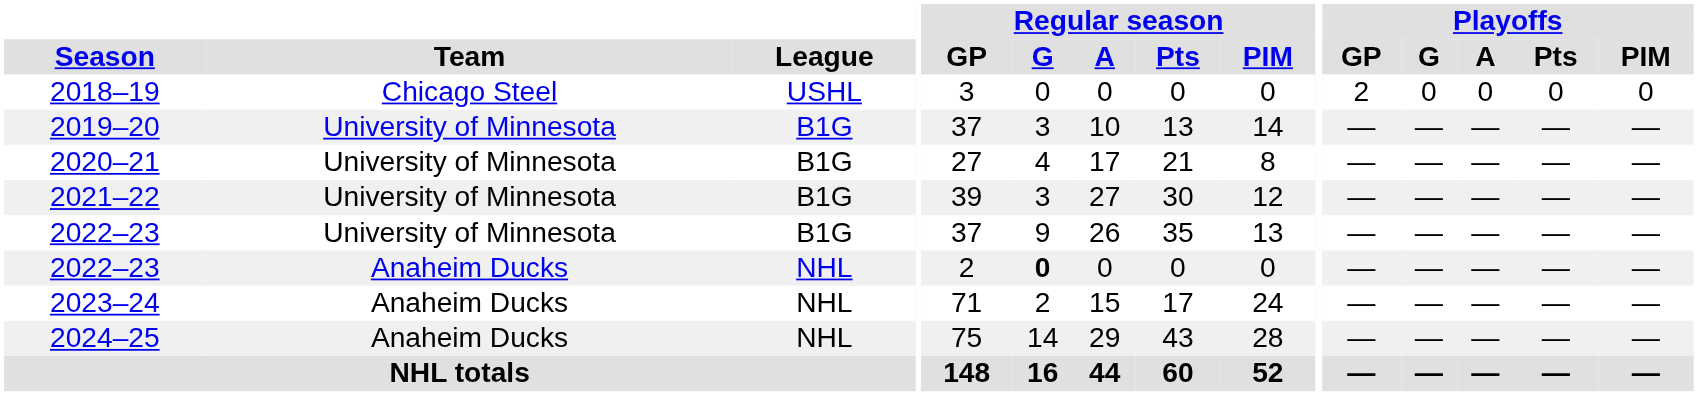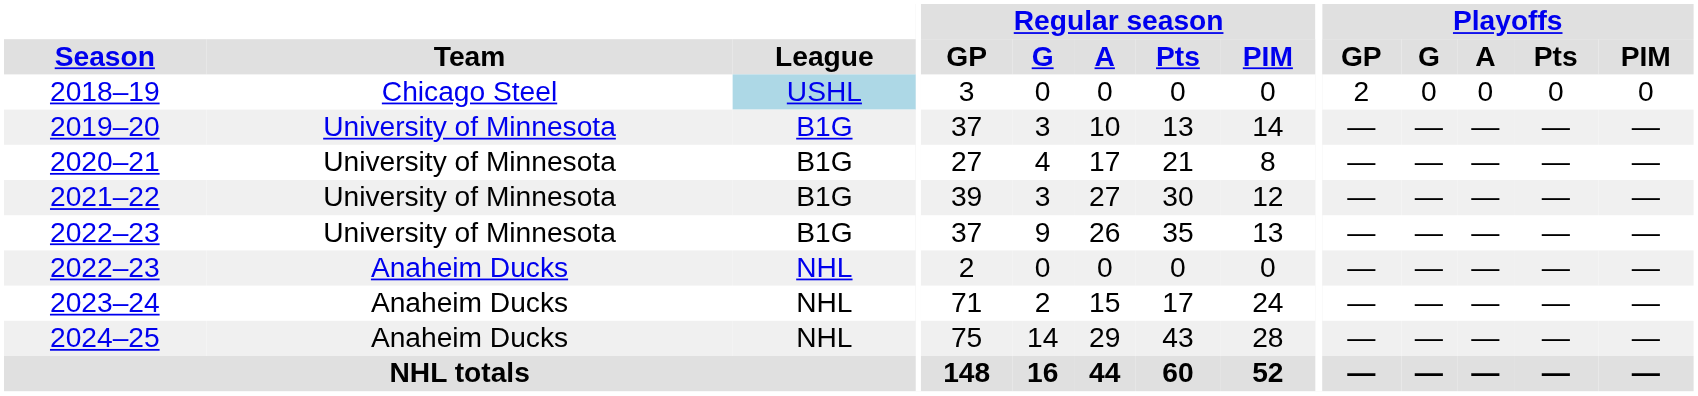2018–19 | League: no background -> lightblue background
2022–23 / Anaheim Ducks | Regular season / G: bold -> normal
